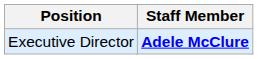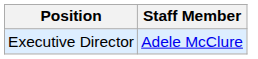Executive Director | Staff Member: bold -> normal
